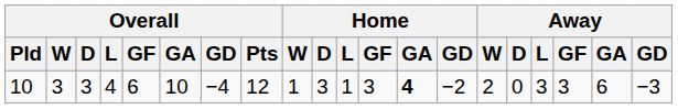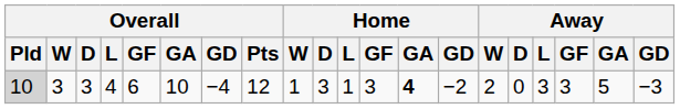row 3 | Overall / Pld: no background -> lightgrey background
row 3 | Away / GA: 6 -> 5
